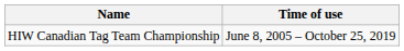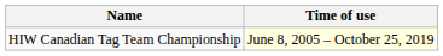HIW Canadian Tag Team Championship | Time of use: no background -> lightyellow background
